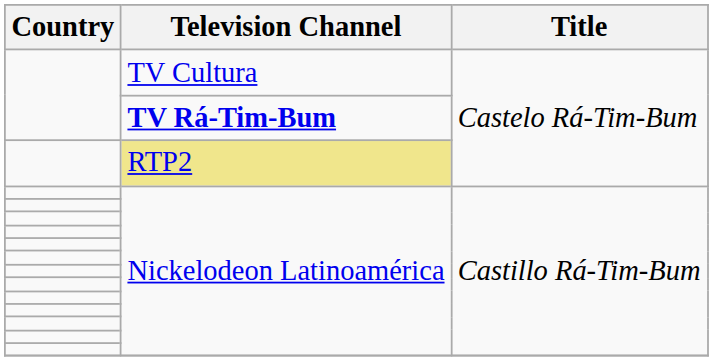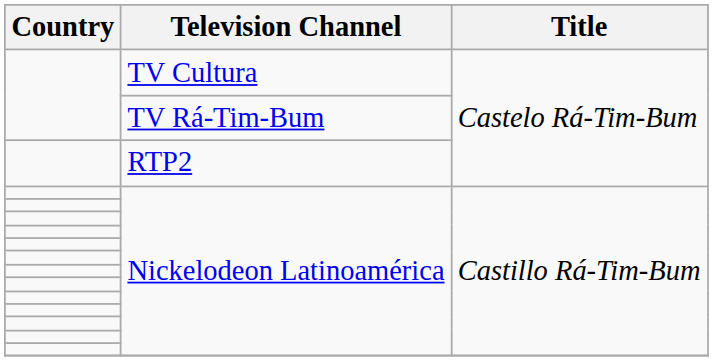TV Rá-Tim-Bum | Television Channel: bold -> normal
RTP2 | Television Channel: khaki background -> no background
